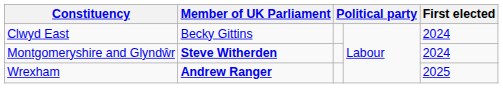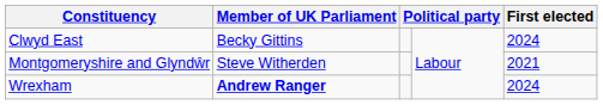Montgomeryshire and Glyndŵr | Member of UK Parliament: bold -> normal
Montgomeryshire and Glyndŵr | First elected: 2024 -> 2021
Wrexham | First elected: 2025 -> 2024
